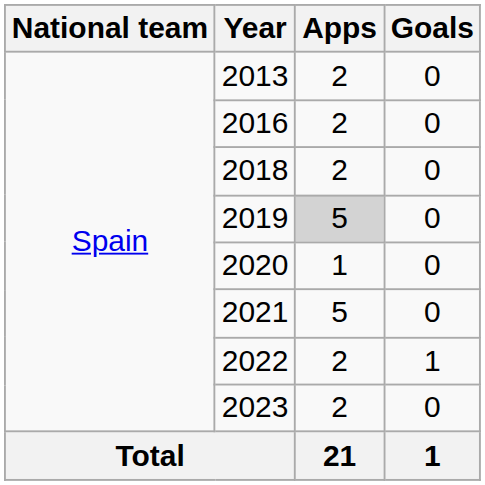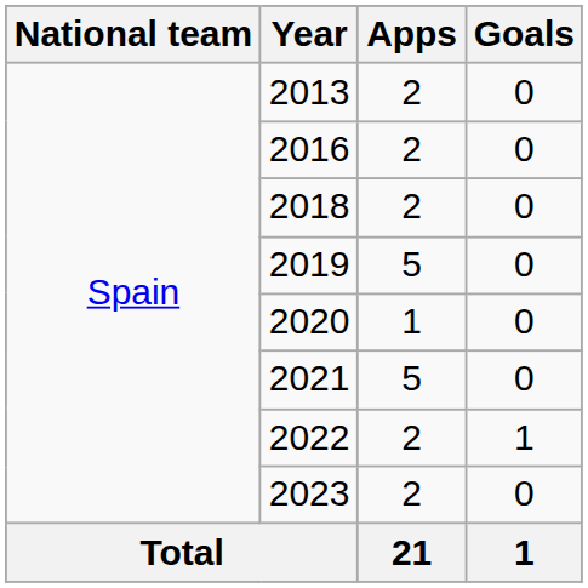2019 | Apps: lightgrey background -> no background
